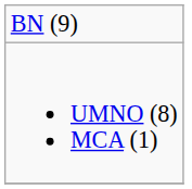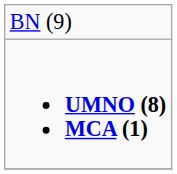row 2 | column 1: normal -> bold
